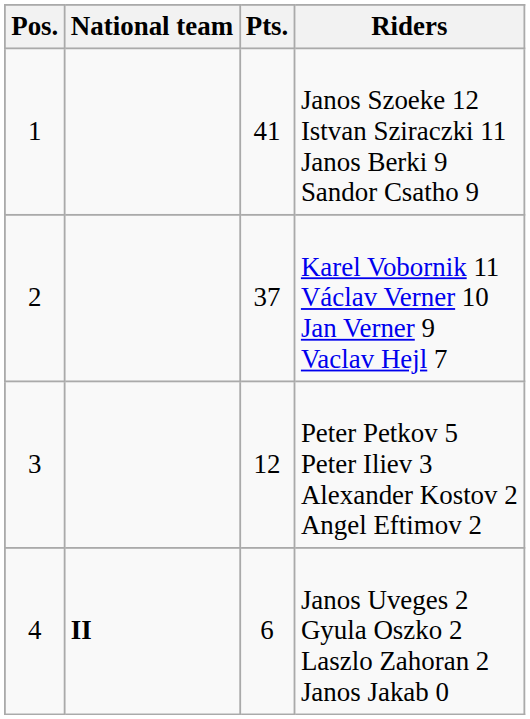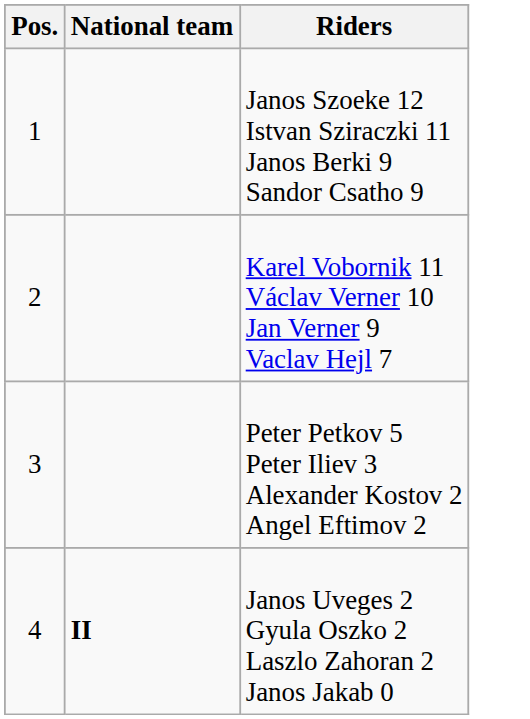- column: Pts. | 41 | 37 | 12 | 6
